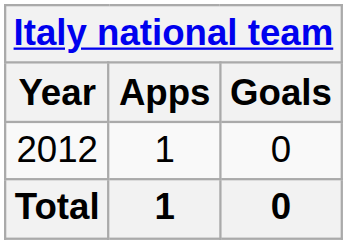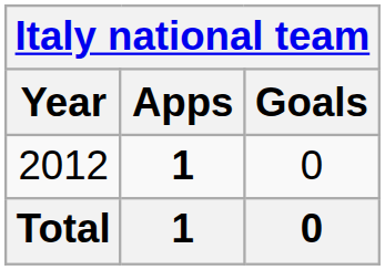2012 | Apps: normal -> bold
